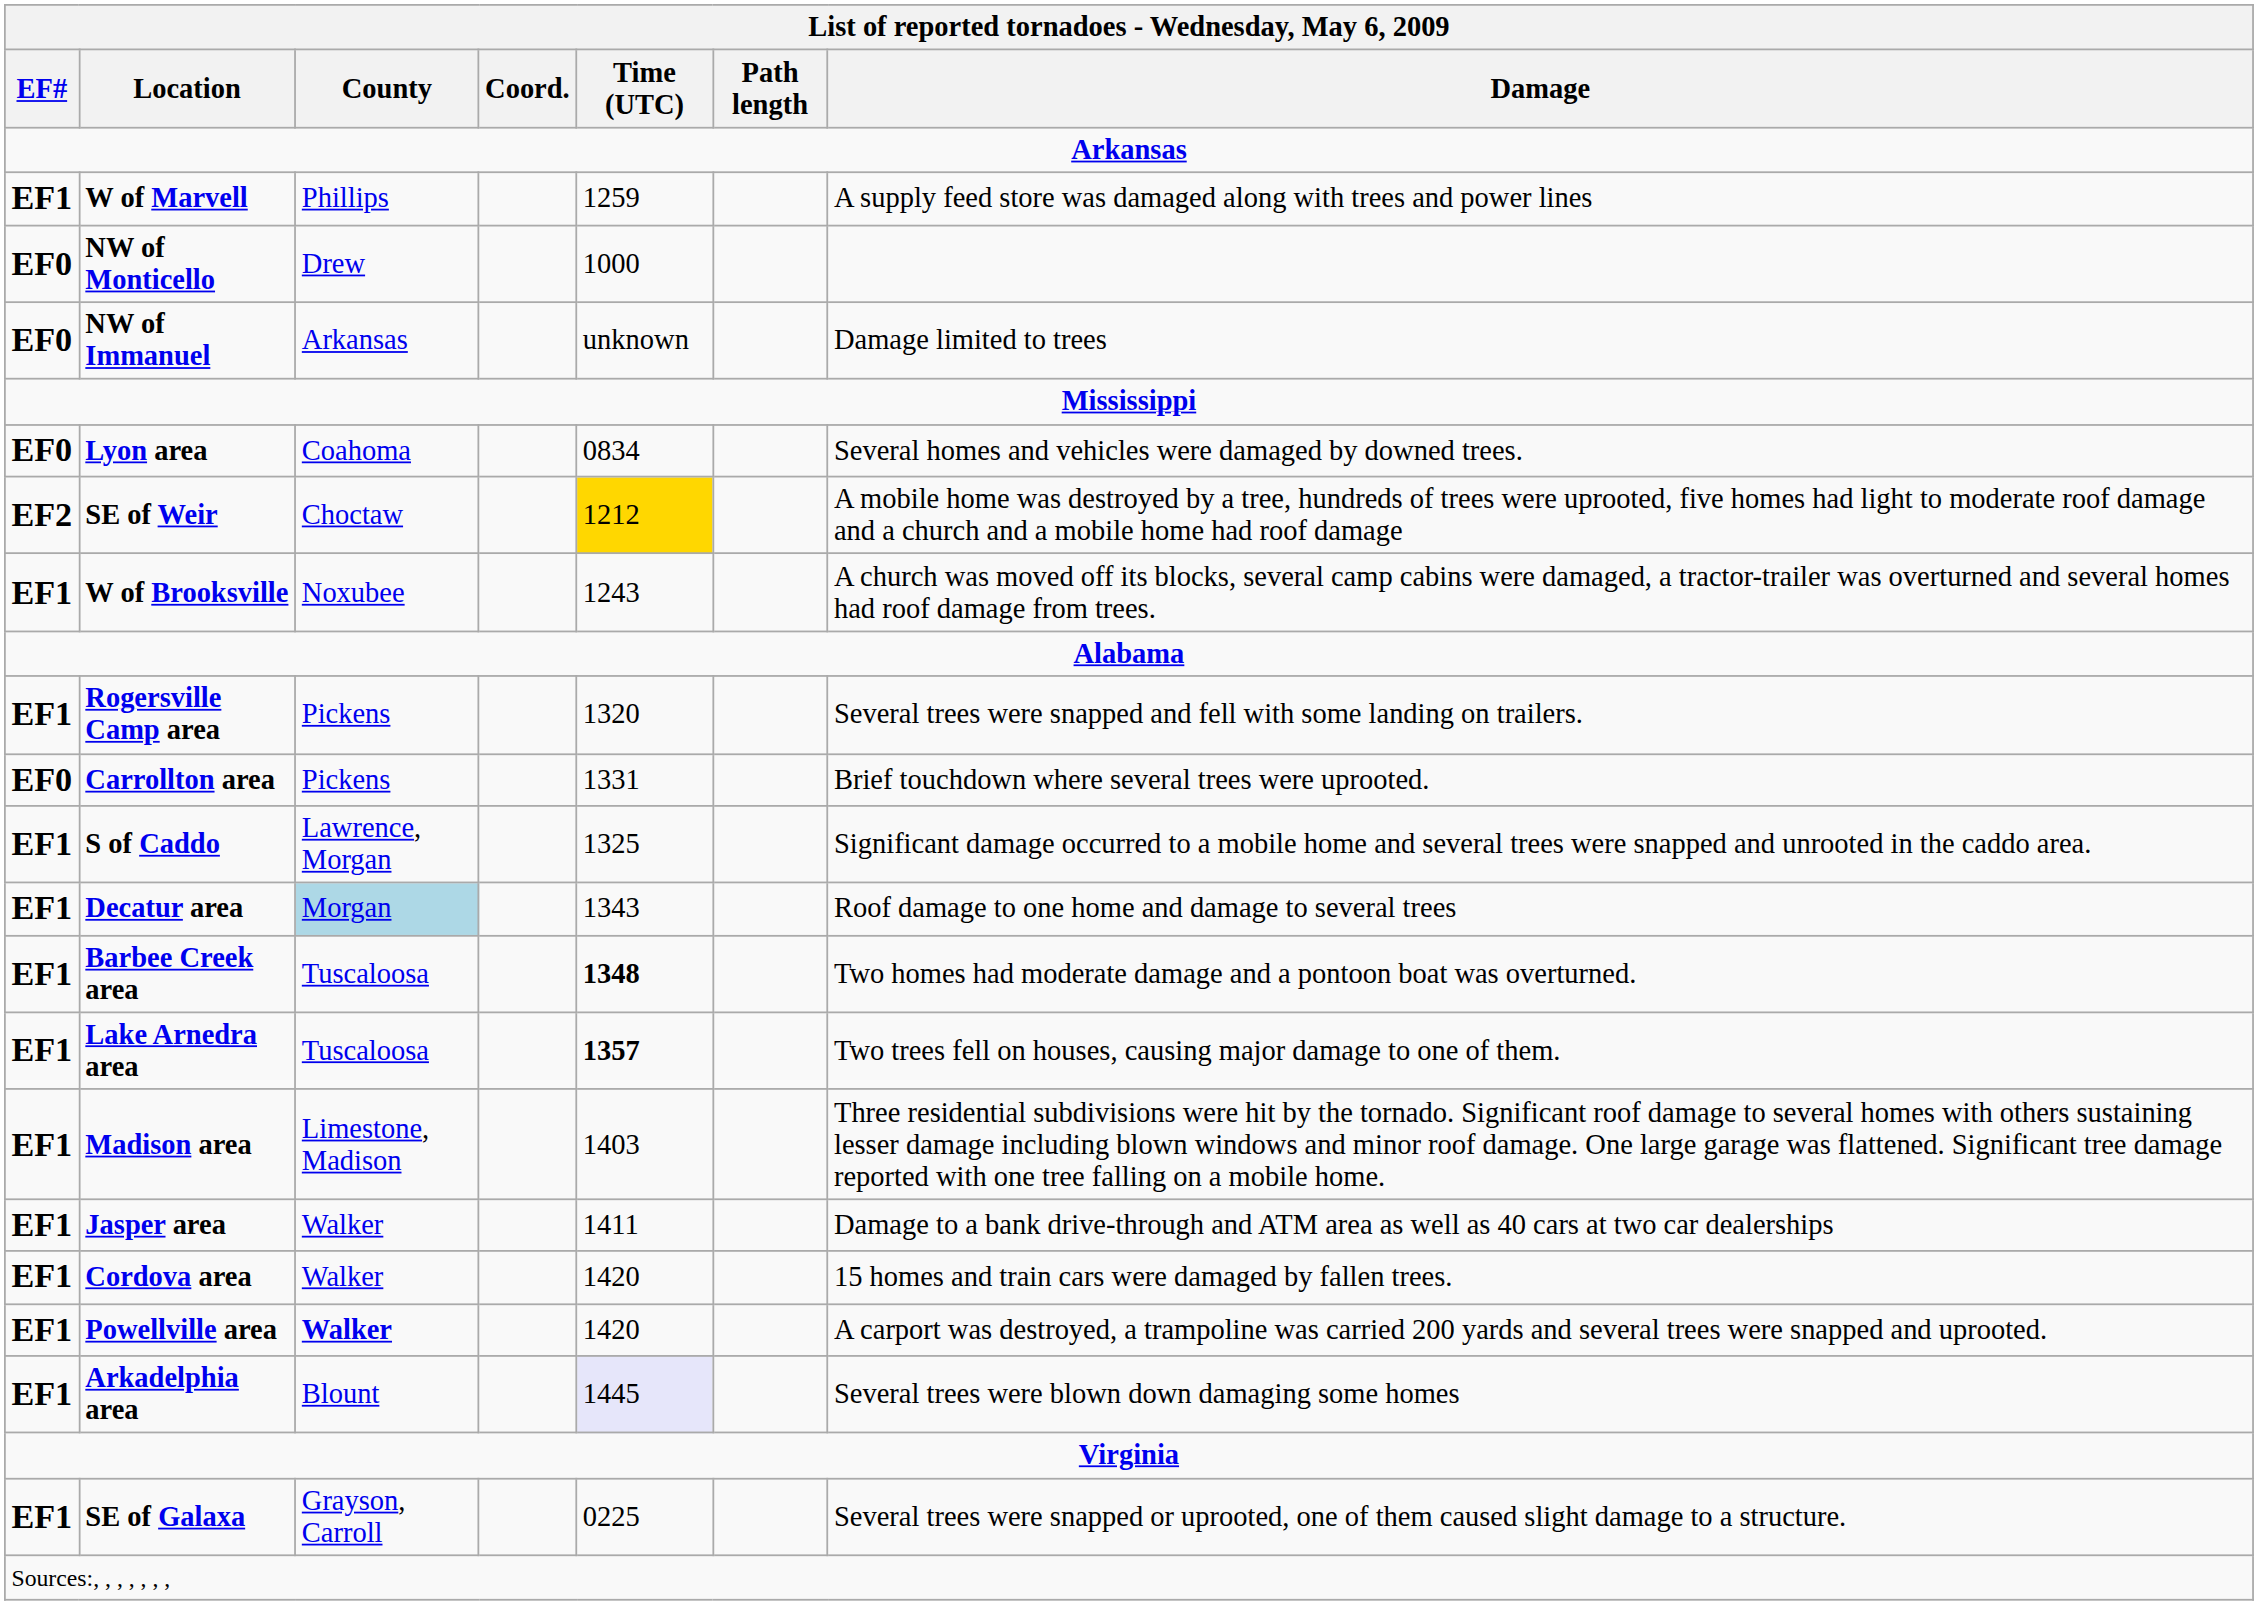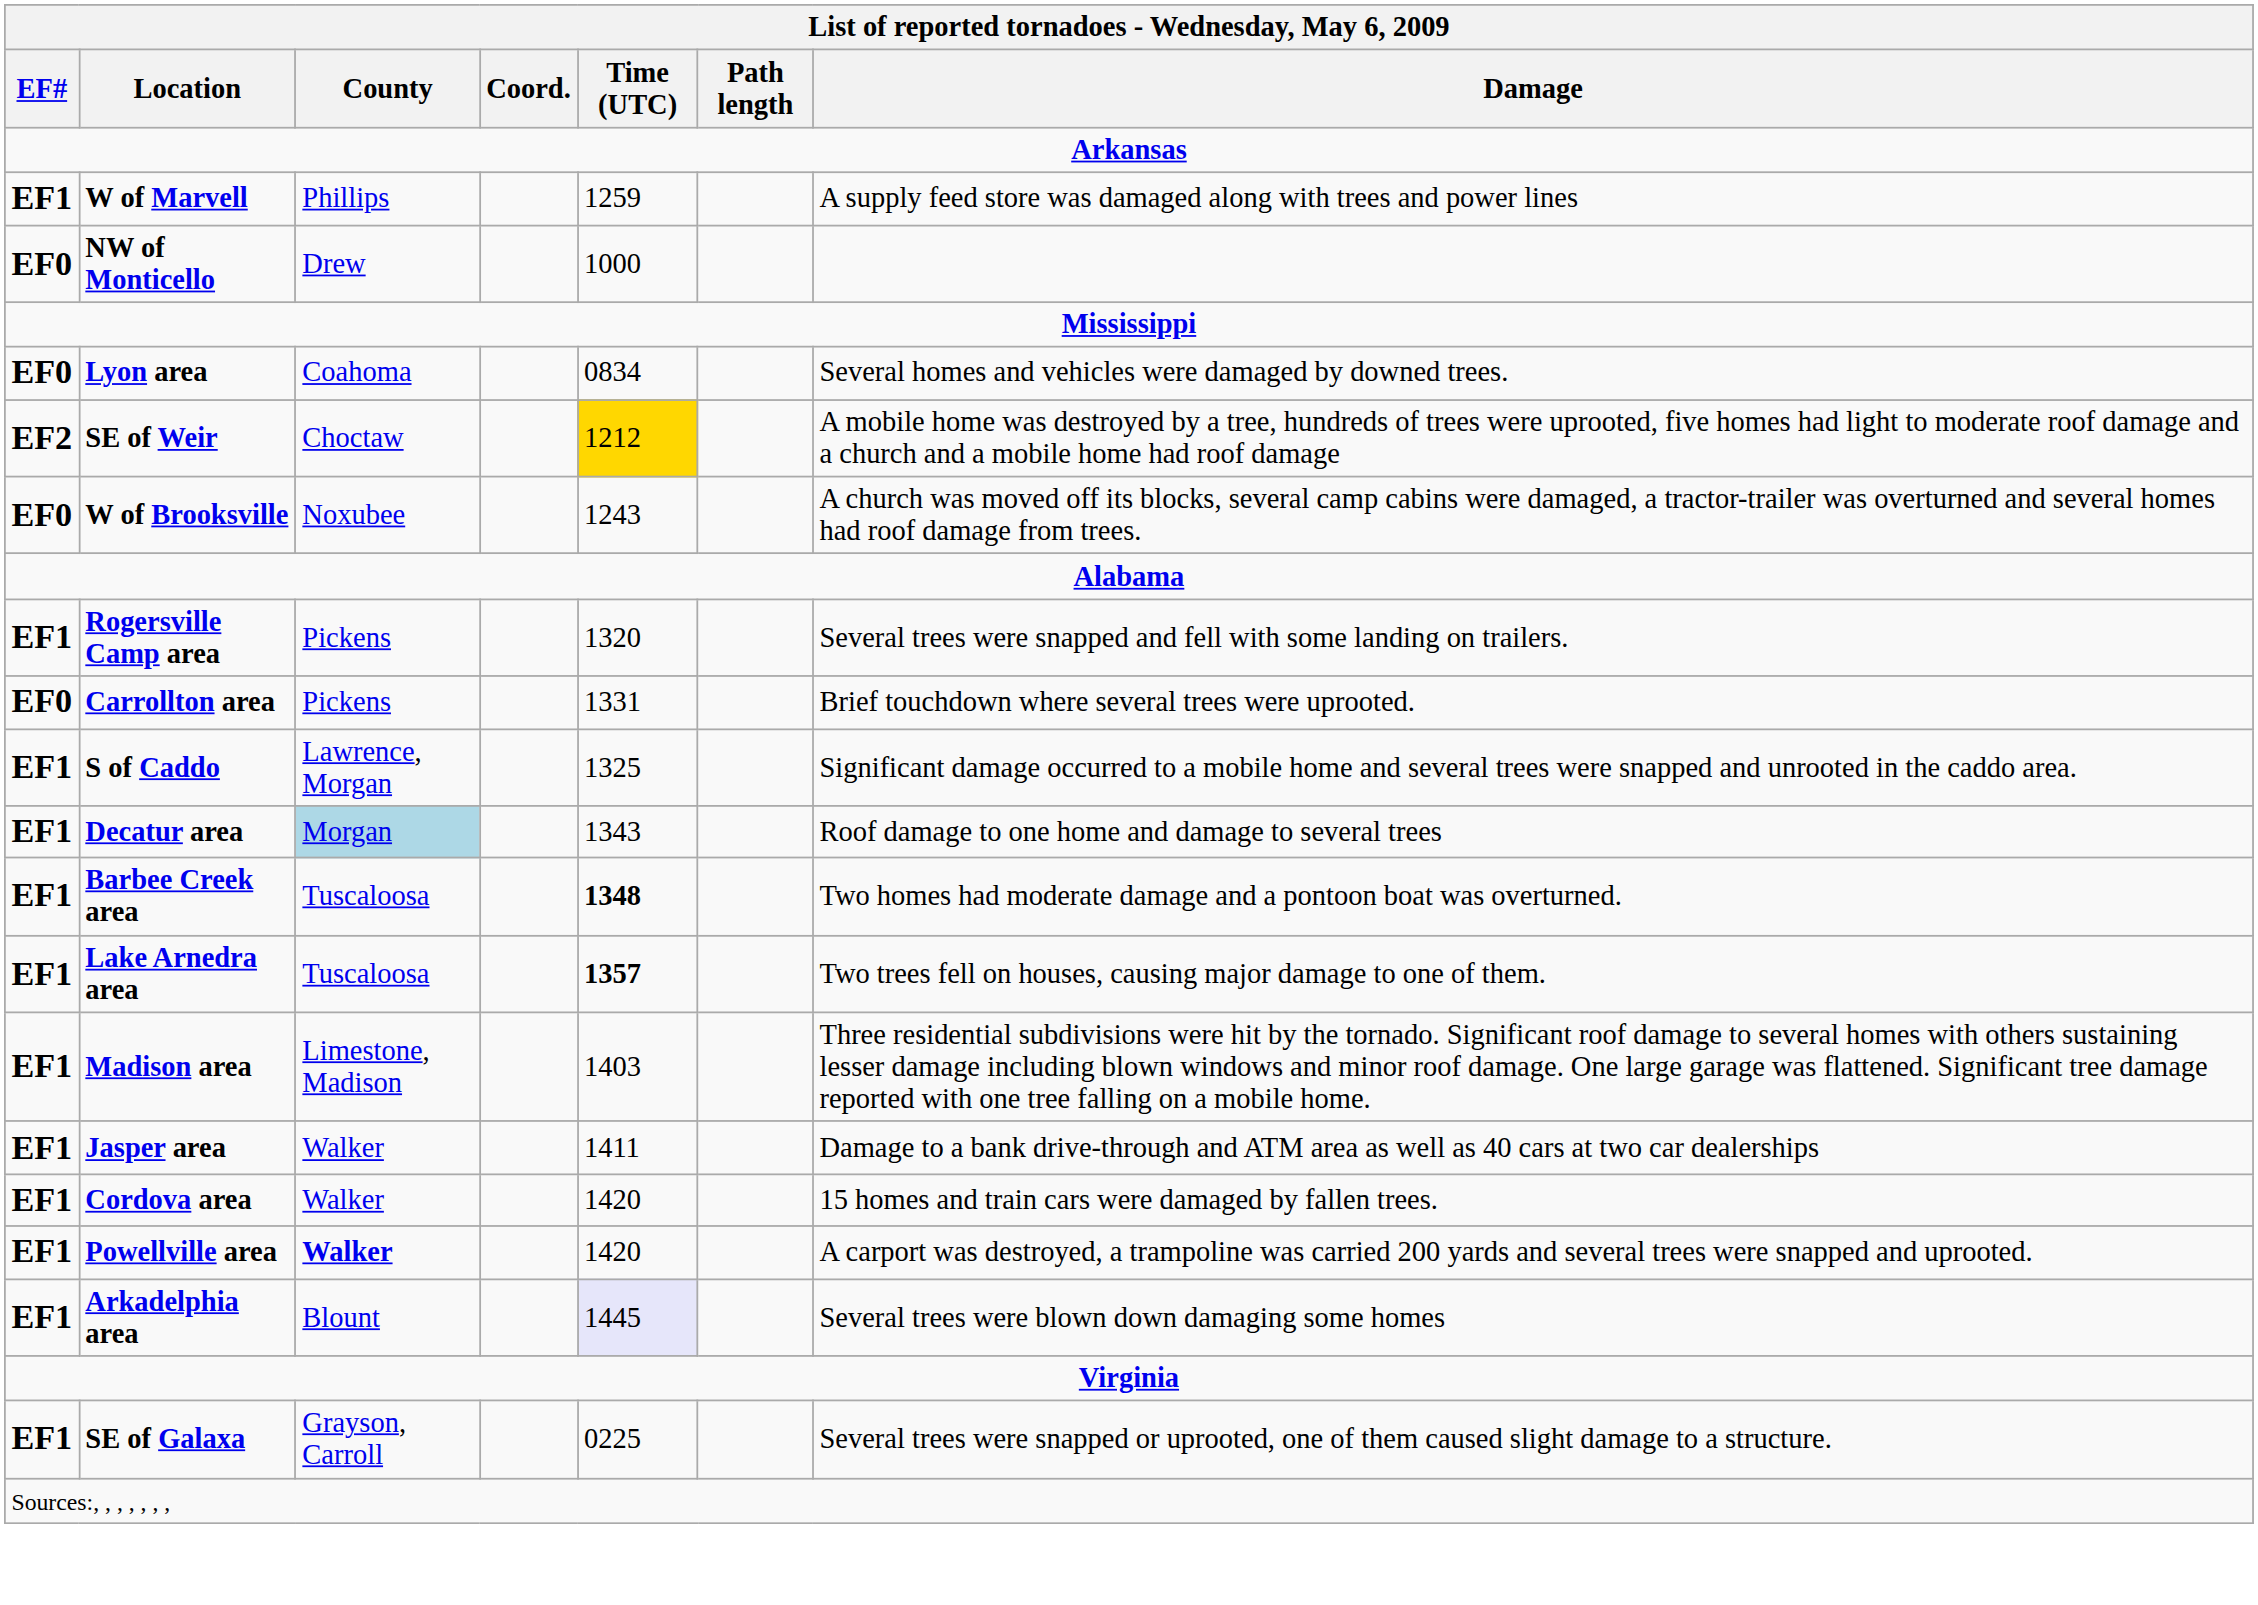- row: EF0 | NW of Immanuel | Arkansas | unknown | Damage limited to trees
W of Brooksville | EF#: EF1 -> EF0
